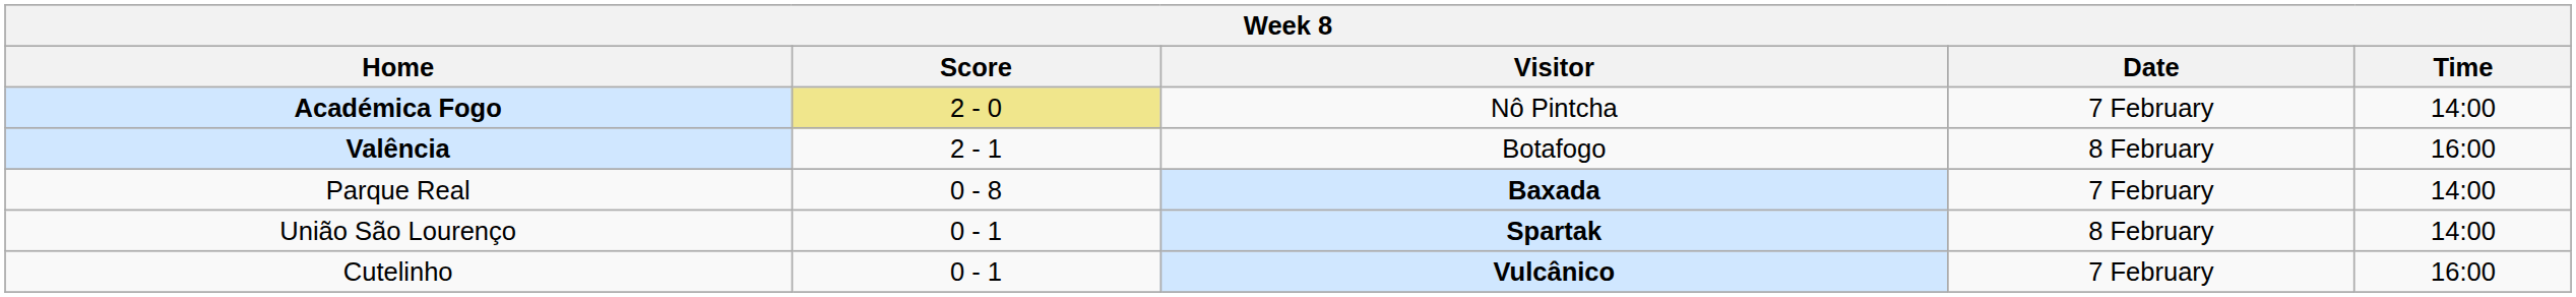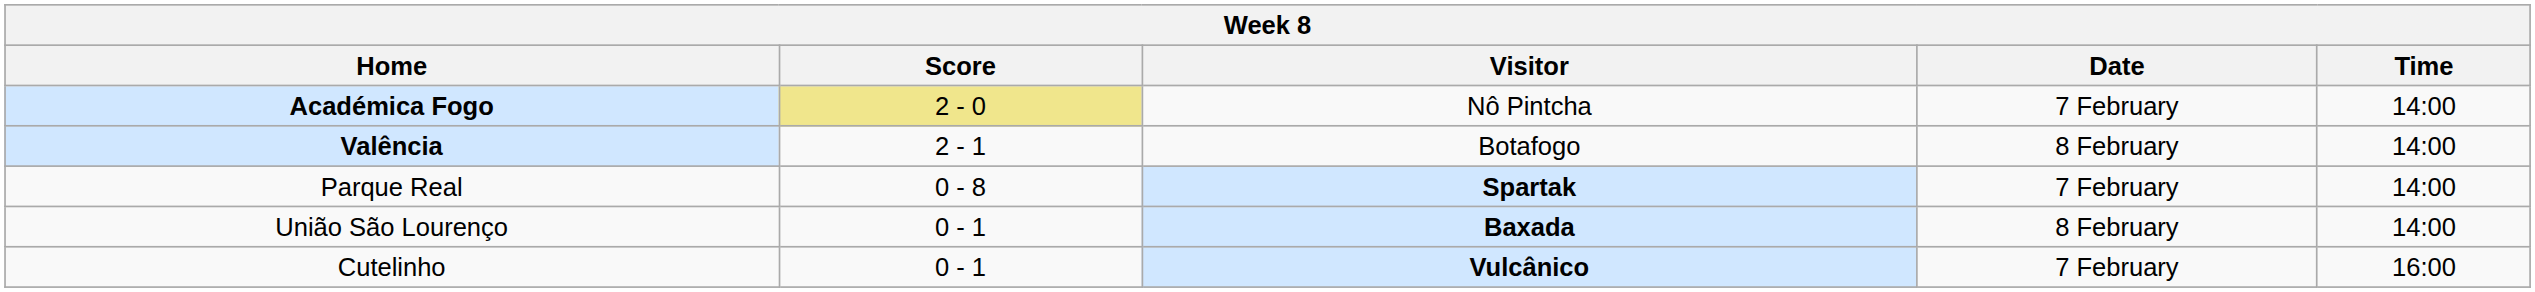Valência | Time: 16:00 -> 14:00
Parque Real | Visitor: Baxada -> Spartak
União São Lourenço | Visitor: Spartak -> Baxada
